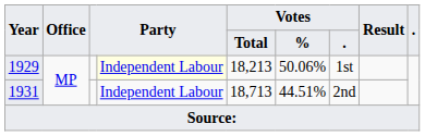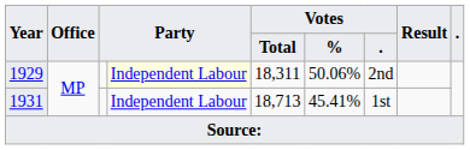1929 | Votes / Total: 18,213 -> 18,311
1929 | Votes / .: 1st -> 2nd
1931 | Votes / %: 44.51% -> 45.41%
1931 | Votes / .: 2nd -> 1st
